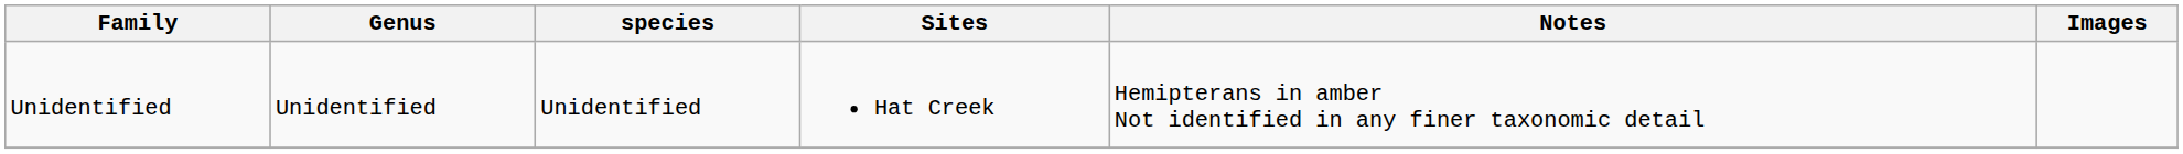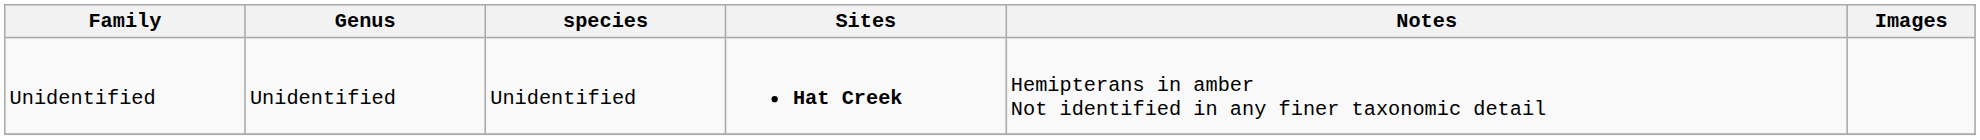row 2 | Sites: normal -> bold
